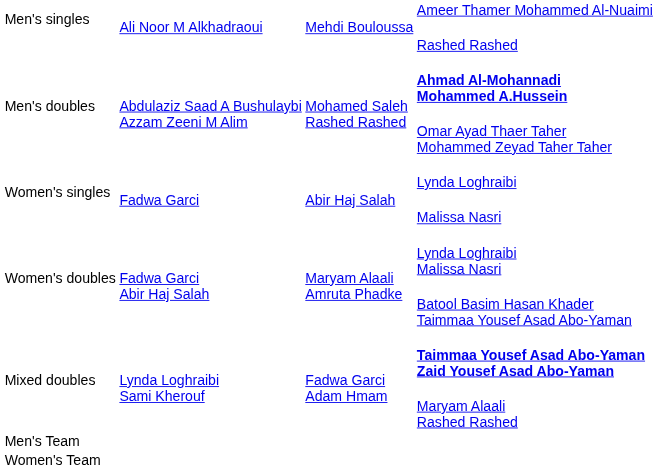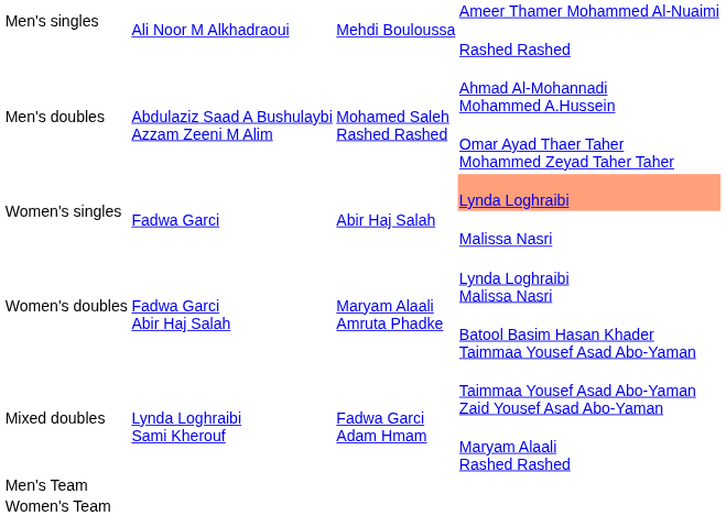Ahmad Al-Mohannadi Mohammed A.Hussein | column 4: bold -> normal
Lynda Loghraibi | column 4: no background -> lightsalmon background
Taimmaa Yousef Asad Abo-Yaman Zaid Yousef Asad Abo-Yaman | column 4: bold -> normal
